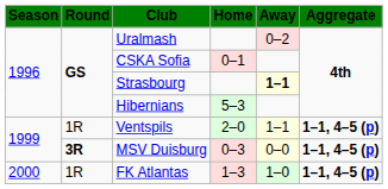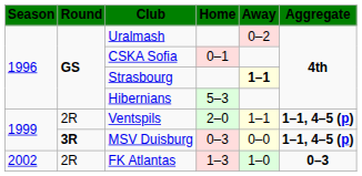Ventspils | Round: 1R -> 2R
FK Atlantas | Season: 2000 -> 2002
FK Atlantas | Round: 1R -> 2R
FK Atlantas | Aggregate: 1–1, 4–5 (p) -> 0–3
